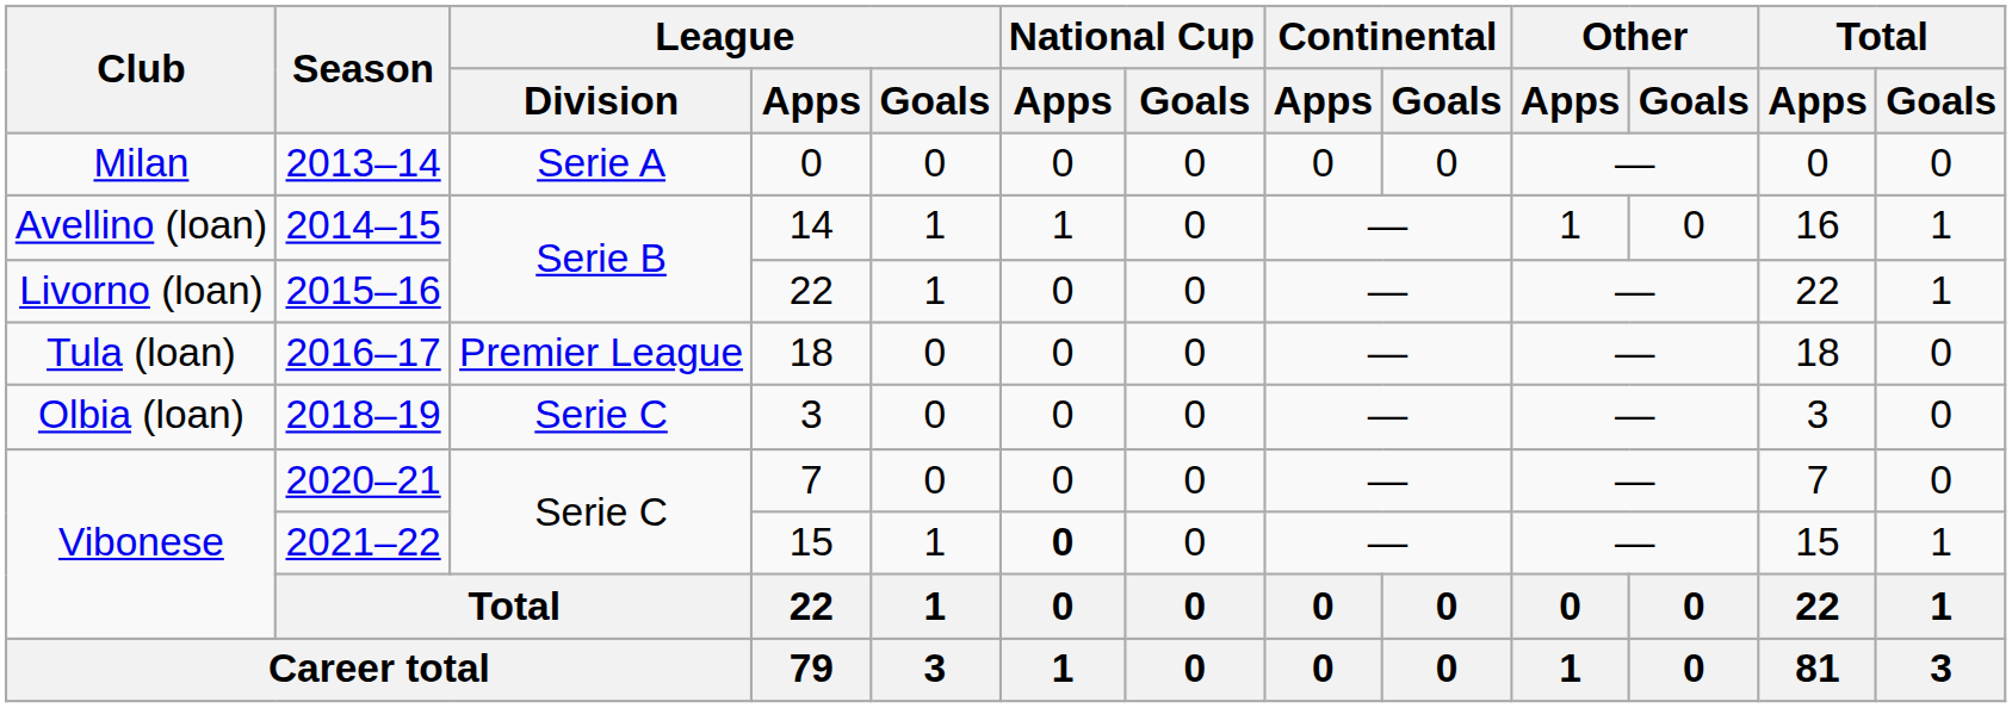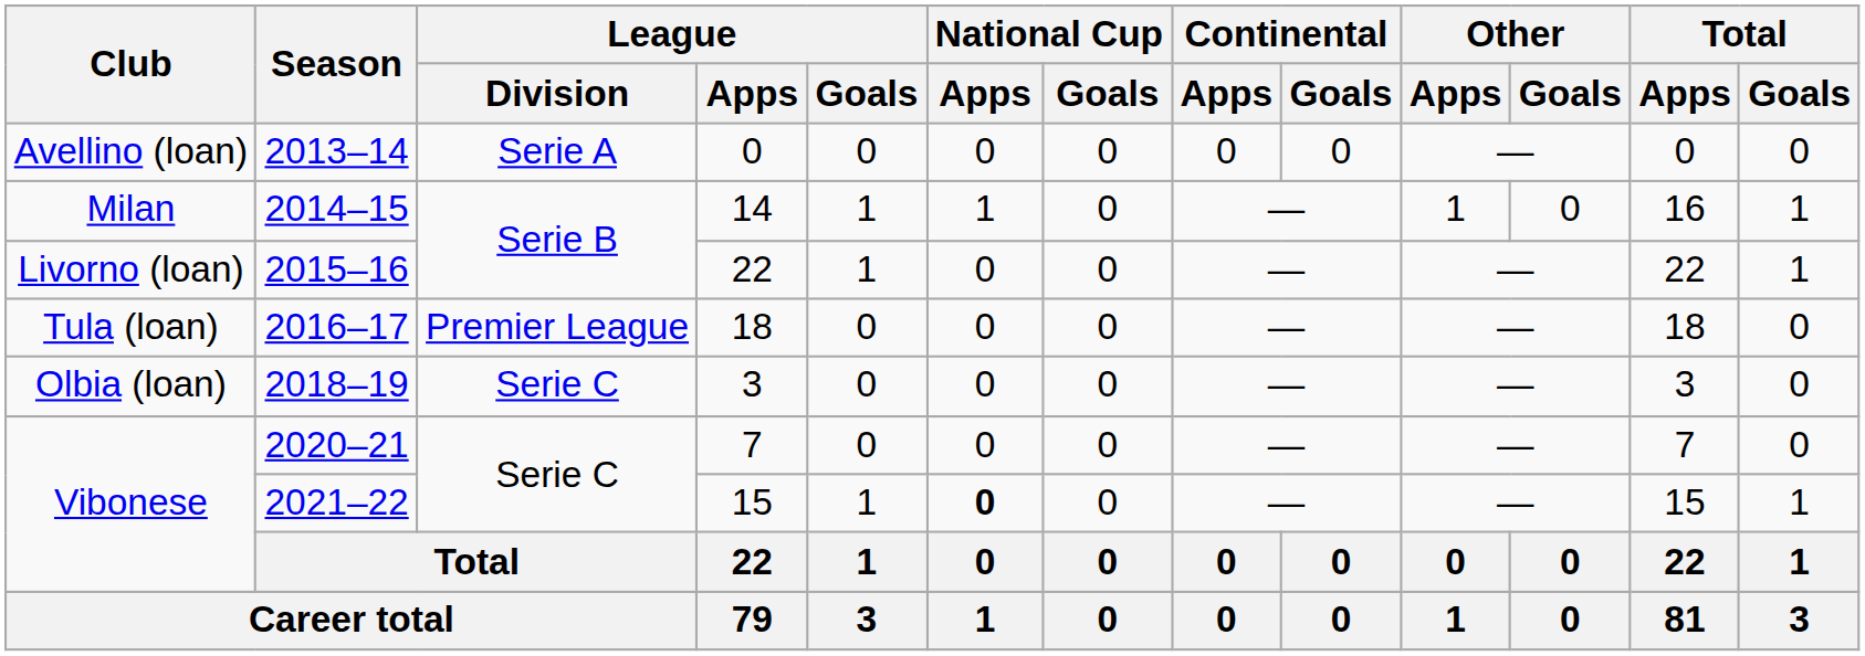2013–14 | Club: Milan -> Avellino (loan)
2014–15 | Club: Avellino (loan) -> Milan
